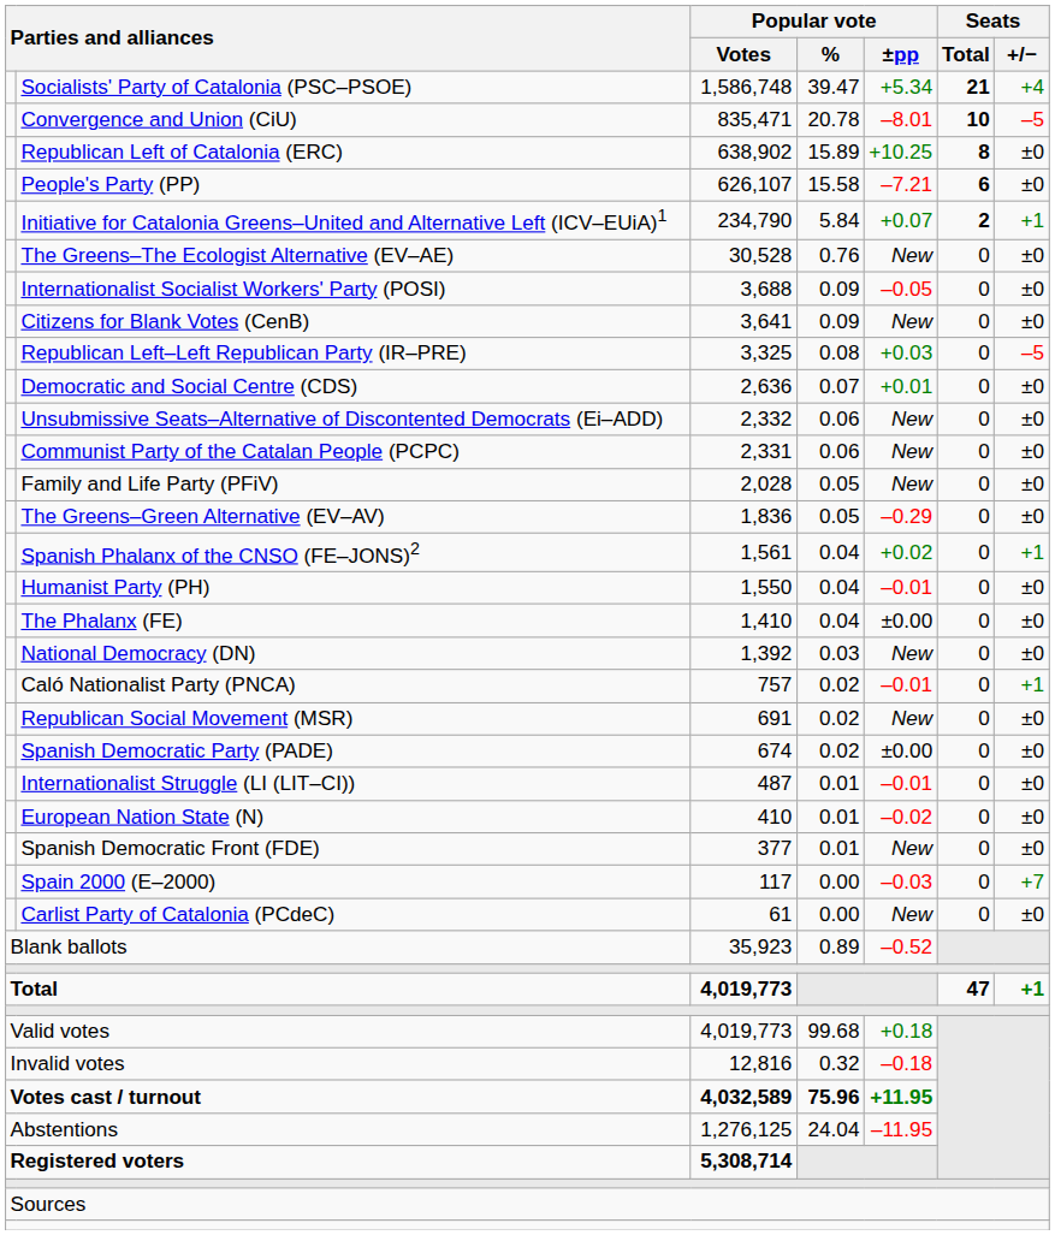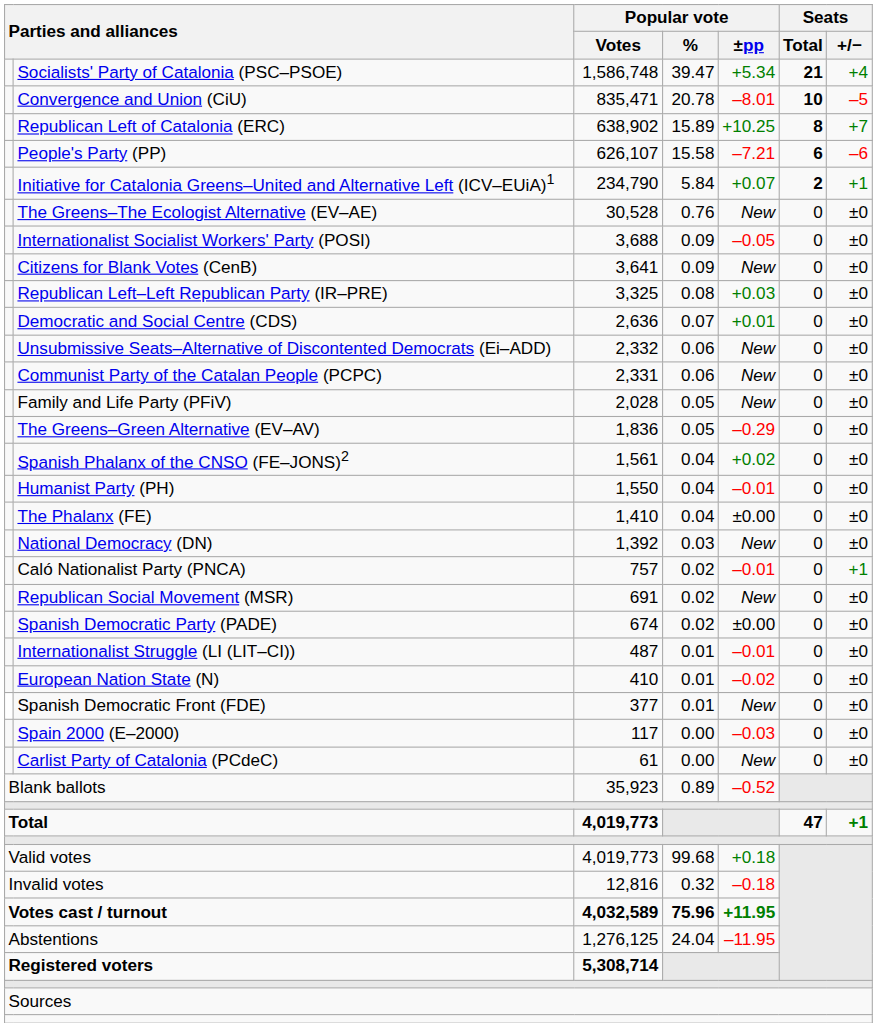Republican Left of Catalonia (ERC) | Seats / +/−: ±0 -> +7
People's Party (PP) | Seats / +/−: ±0 -> –6
Republican Left–Left Republican Party (IR–PRE) | Seats / +/−: –5 -> ±0
Spanish Phalanx of the CNSO (FE–JONS)2 | Seats / +/−: +1 -> ±0
Spain 2000 (E–2000) | Seats / +/−: +7 -> ±0
